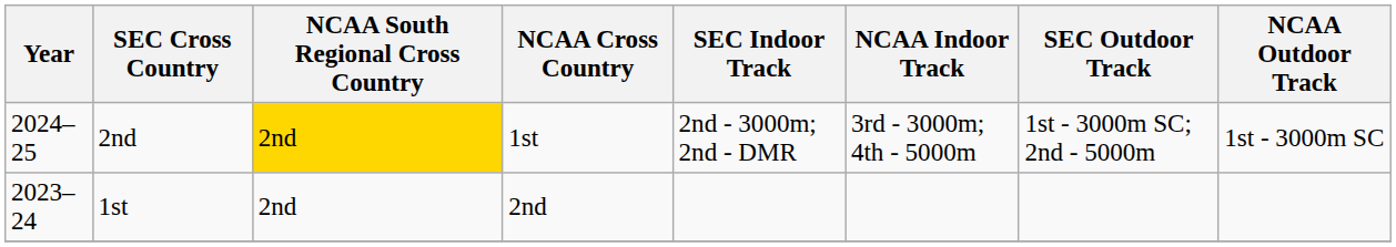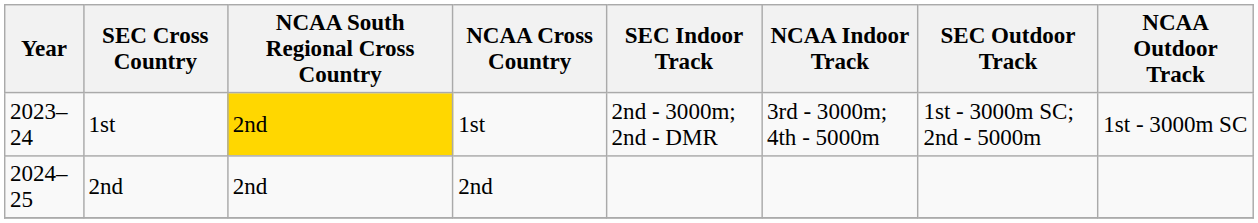row 2 | Year: 2024–25 -> 2023–24
row 2 | SEC Cross Country: 2nd -> 1st
row 3 | Year: 2023–24 -> 2024–25
row 3 | SEC Cross Country: 1st -> 2nd
